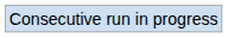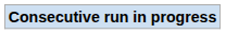row 1 | column 1: normal -> bold
